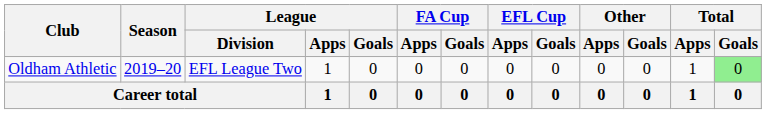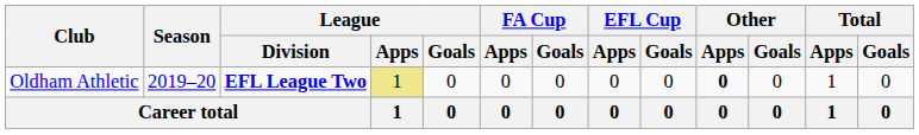Oldham Athletic | League / Division: normal -> bold
Oldham Athletic | League / Apps: no background -> khaki background
Oldham Athletic | Other / Apps: normal -> bold
Oldham Athletic | Total / Goals: lightgreen background -> no background
